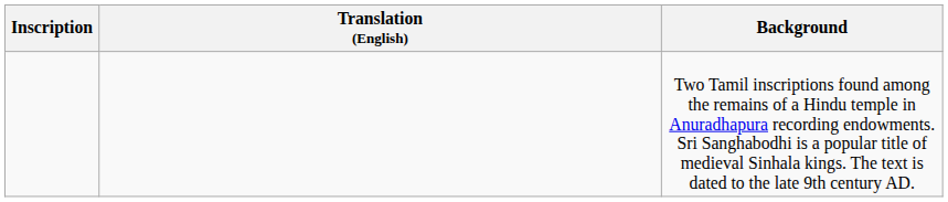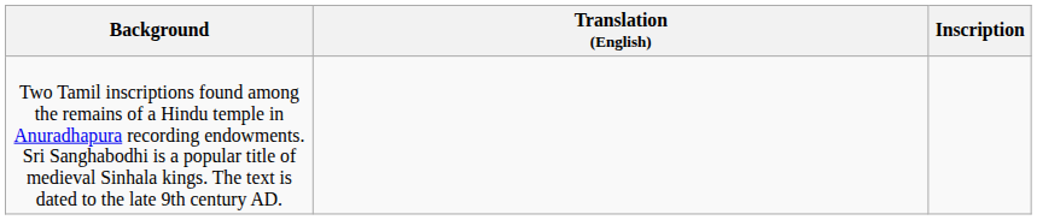columns swapped: Background <-> Inscription
